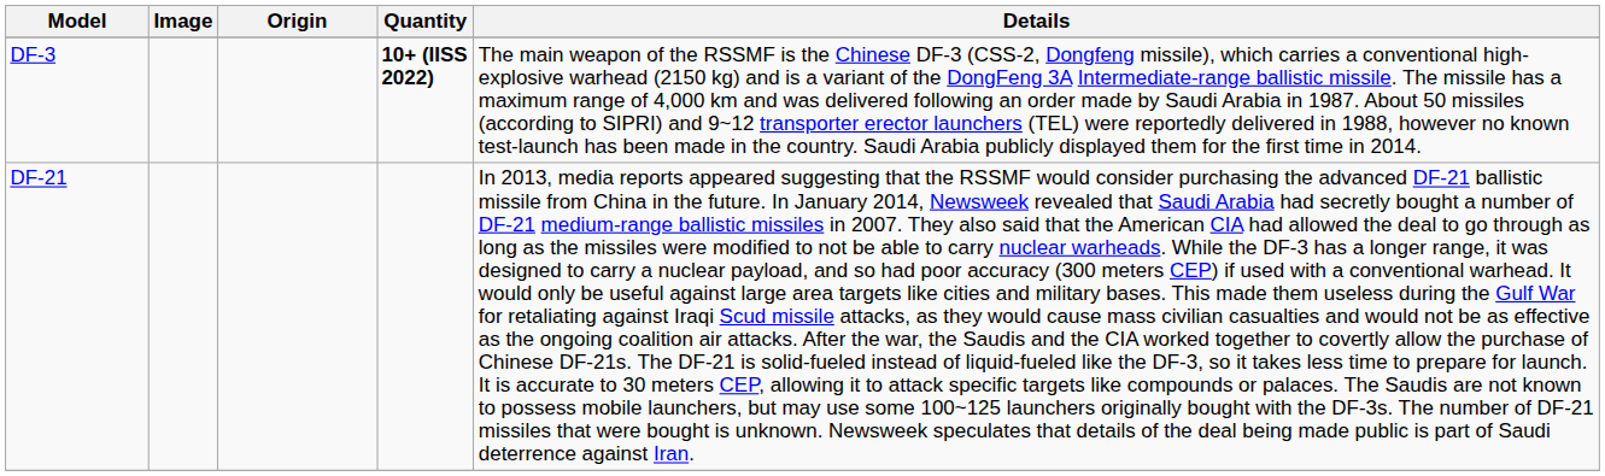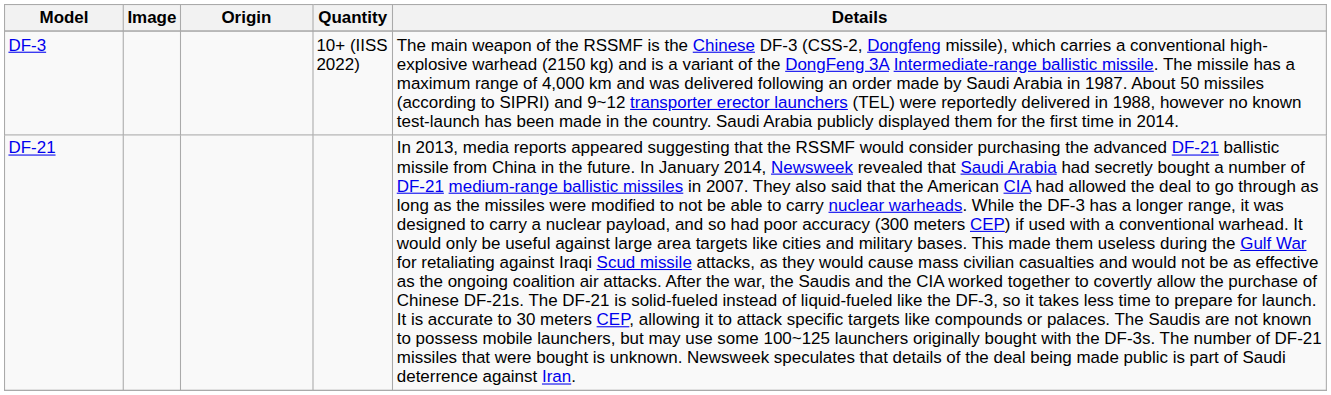DF-3 | Quantity: bold -> normal
